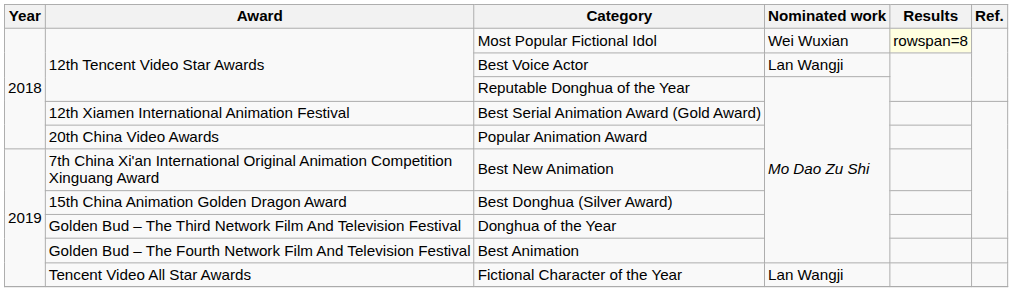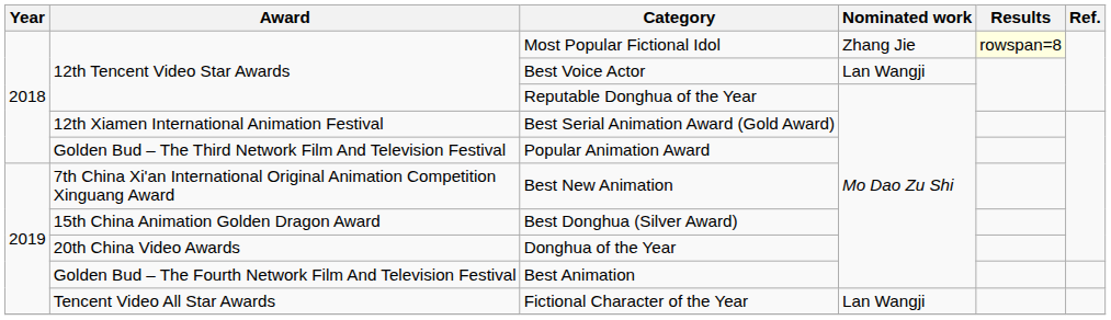Most Popular Fictional Idol | Nominated work: Wei Wuxian -> Zhang Jie
Popular Animation Award | Award: 20th China Video Awards -> Golden Bud – The Third Network Film And Television Festival
Donghua of the Year | Award: Golden Bud – The Third Network Film And Television Festival -> 20th China Video Awards
